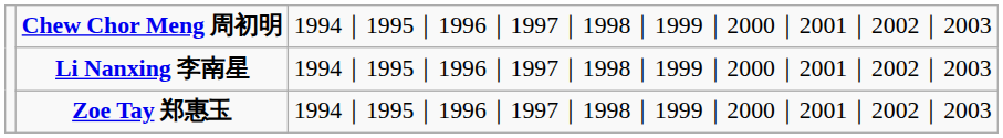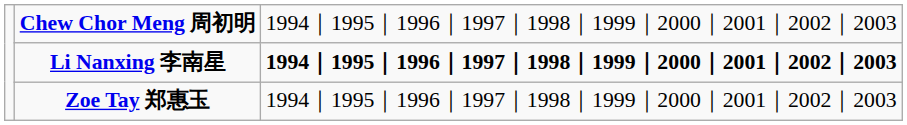Li Nanxing 李南星 | column 3: normal -> bold
